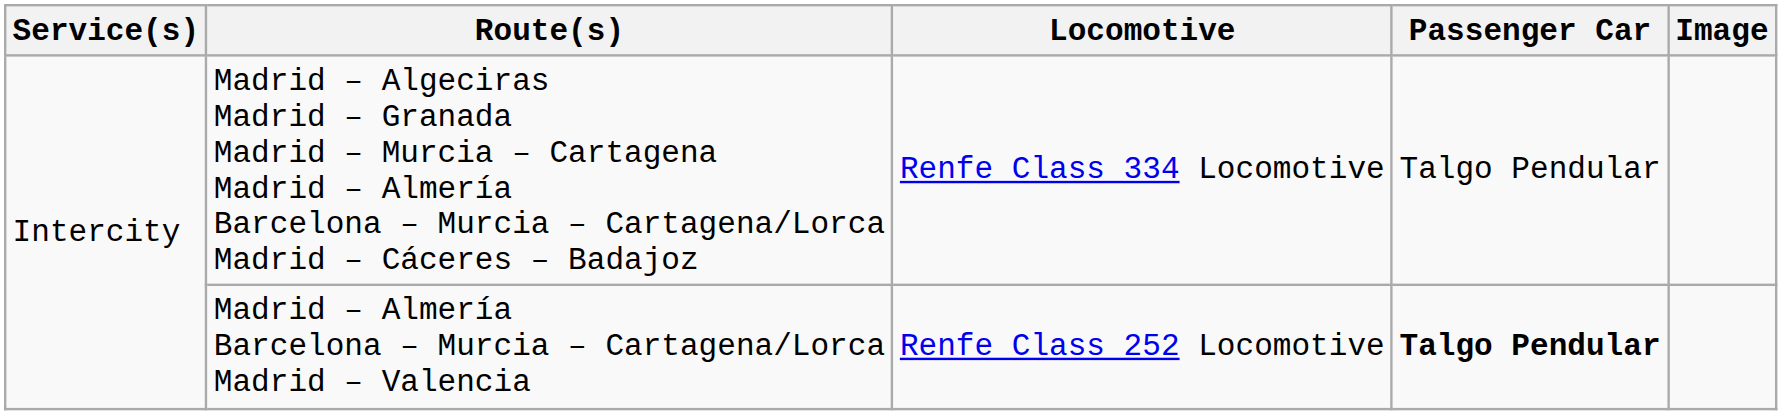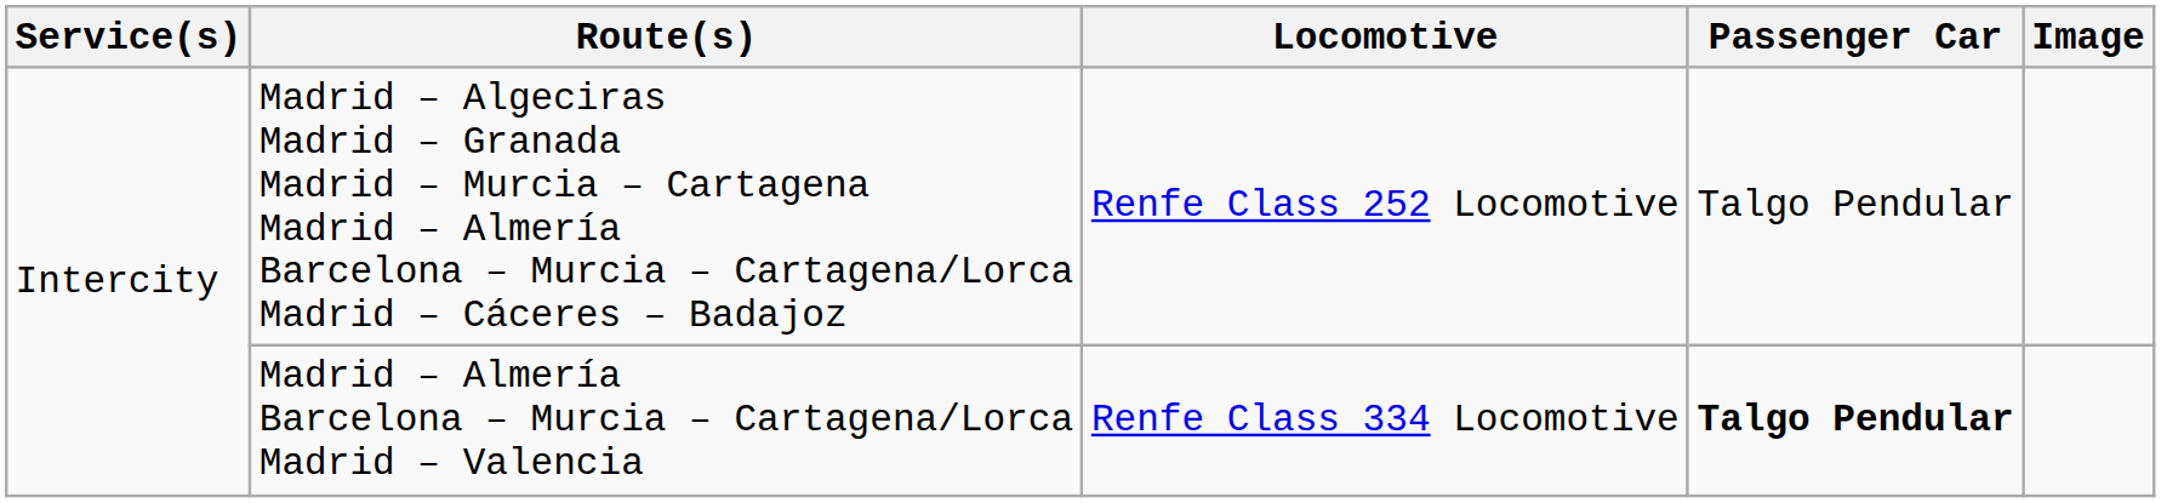row 2 | Locomotive: Renfe Class 334 Locomotive -> Renfe Class 252 Locomotive
row 3 | Locomotive: Renfe Class 252 Locomotive -> Renfe Class 334 Locomotive
